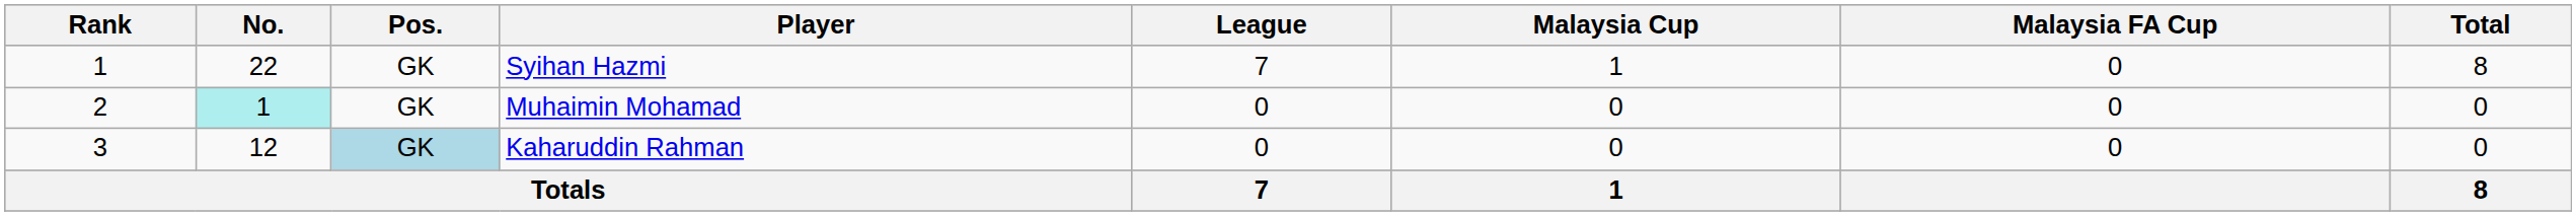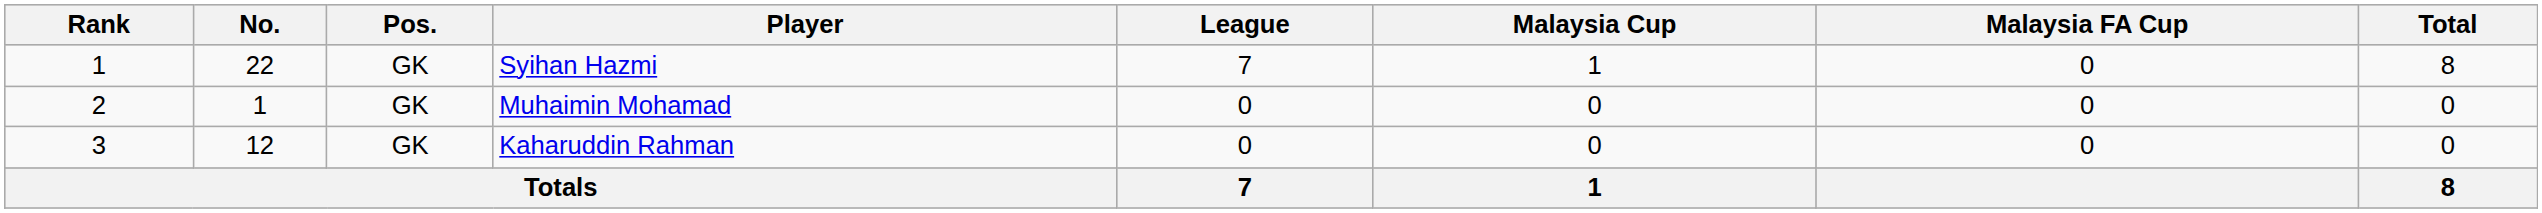Muhaimin Mohamad | No.: paleturquoise background -> no background
Kaharuddin Rahman | Pos.: lightblue background -> no background
